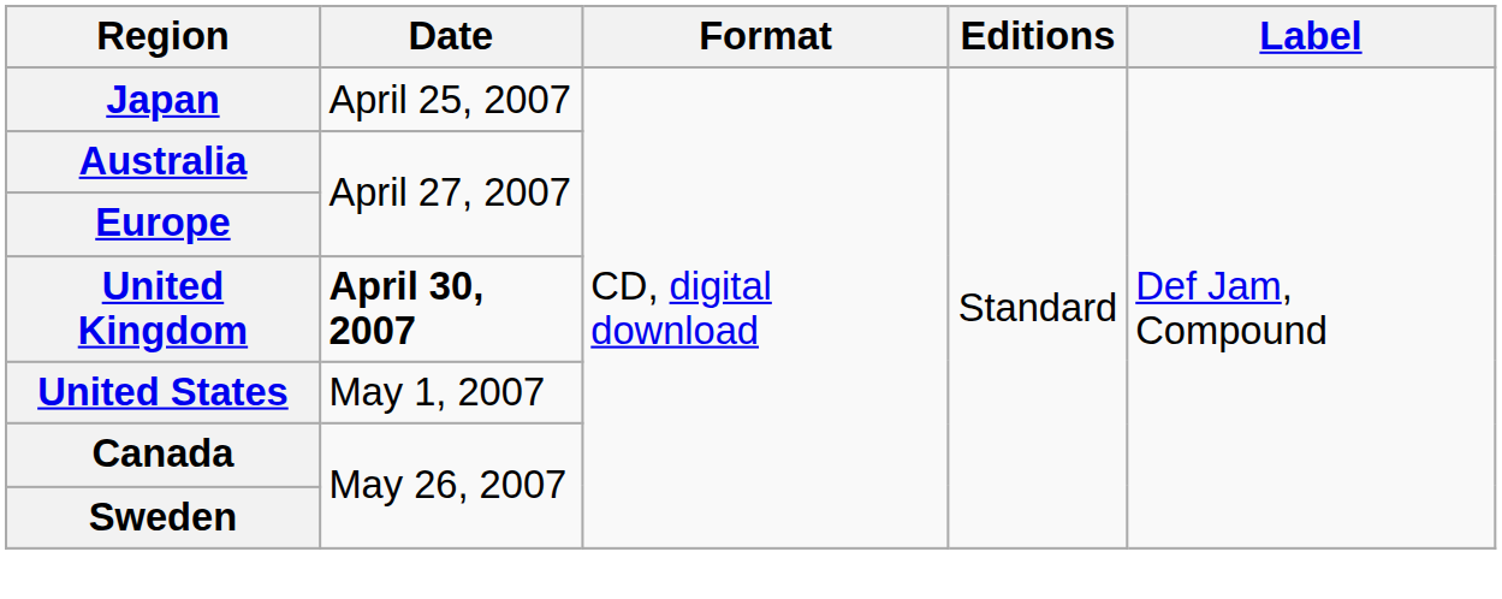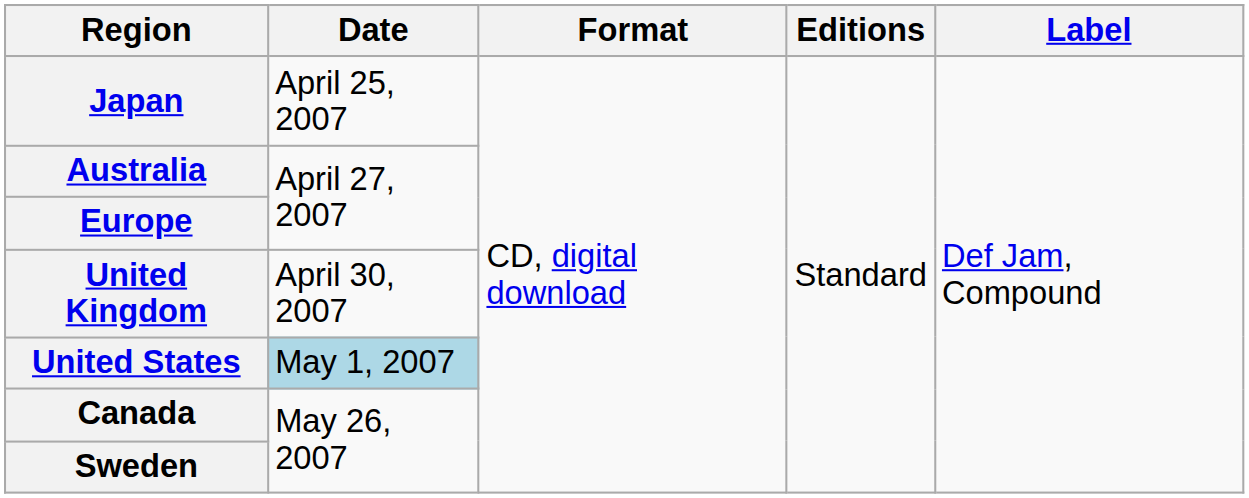United Kingdom | Date: bold -> normal
United States | Date: no background -> lightblue background
